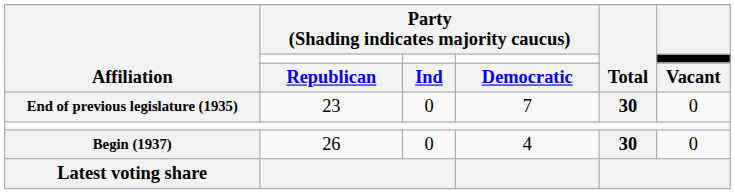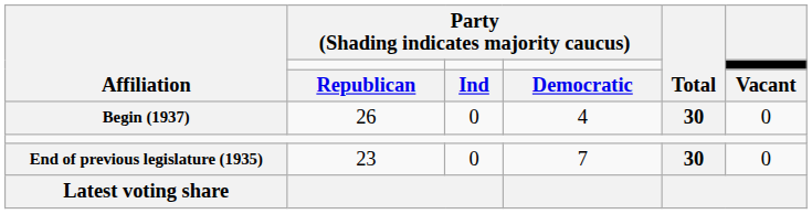rows swapped: End of previous legislature (1935) <-> Begin (1937)
